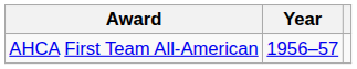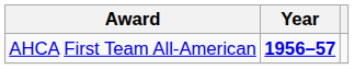row 2 | Year: normal -> bold
